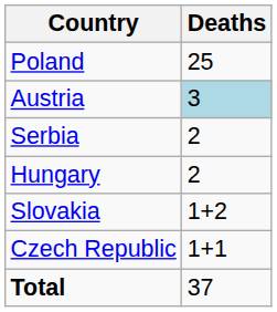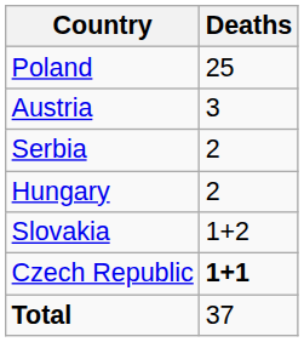Austria | Deaths: lightblue background -> no background
Czech Republic | Deaths: normal -> bold
